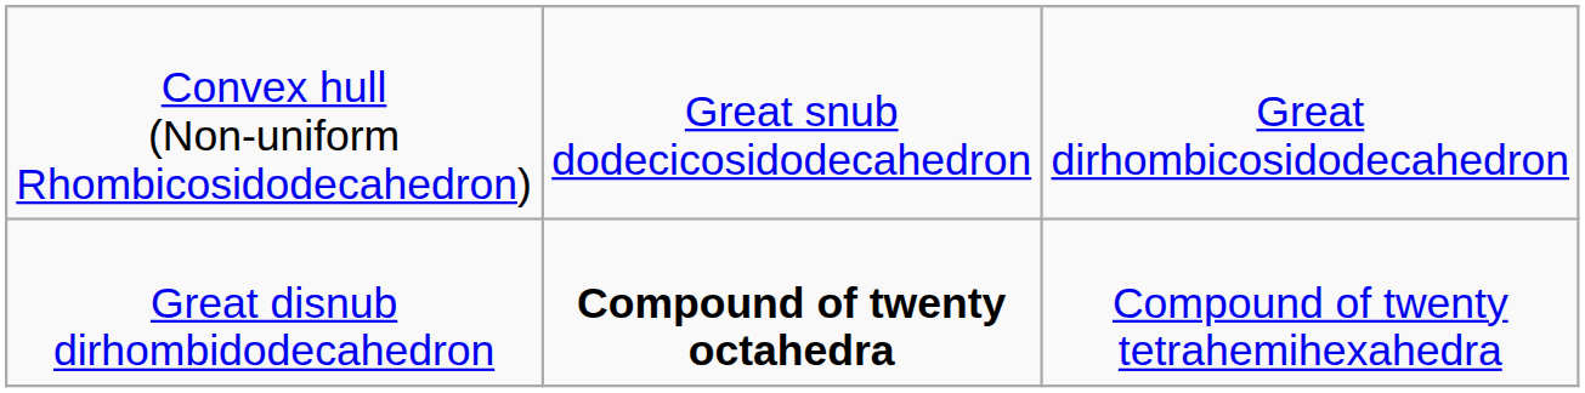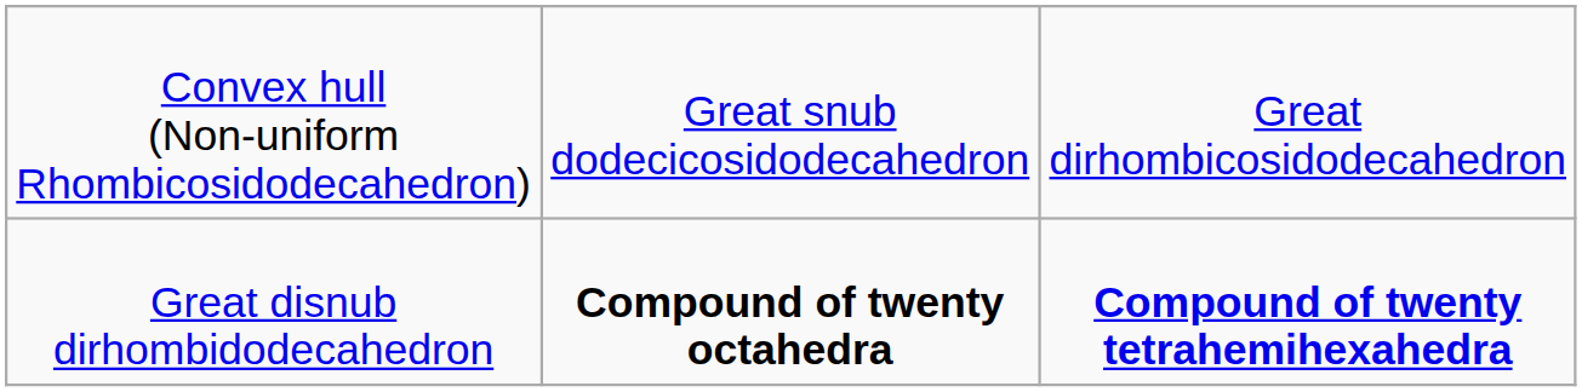Great disnub dirhombidodecahedron | column 3: normal -> bold
